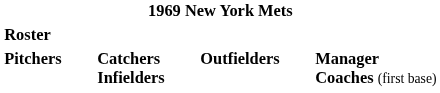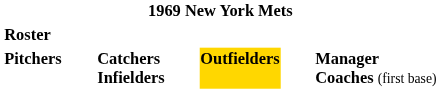Pitchers | column 3: no background -> gold background
